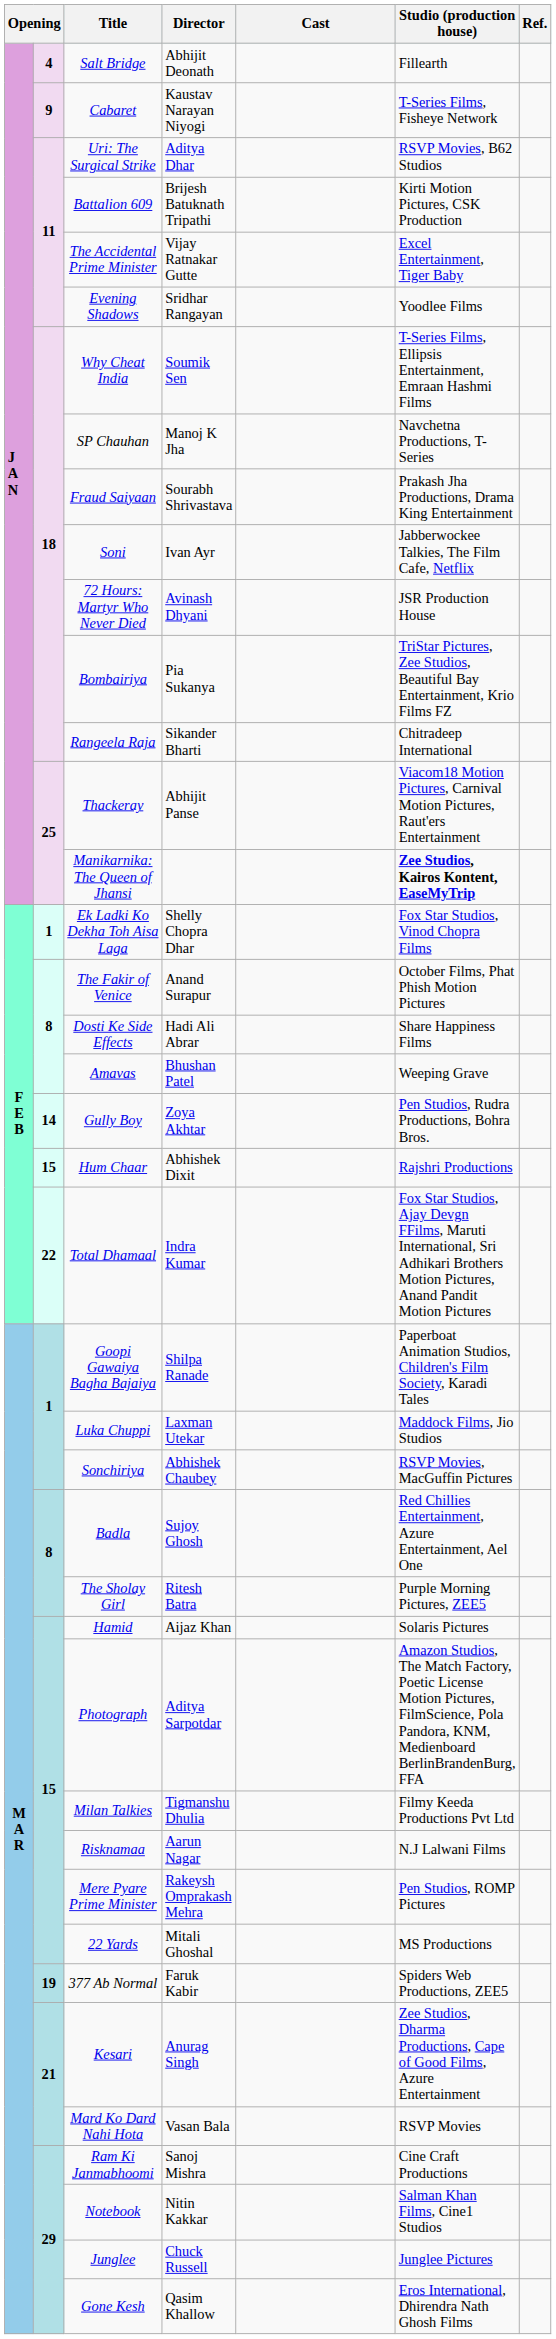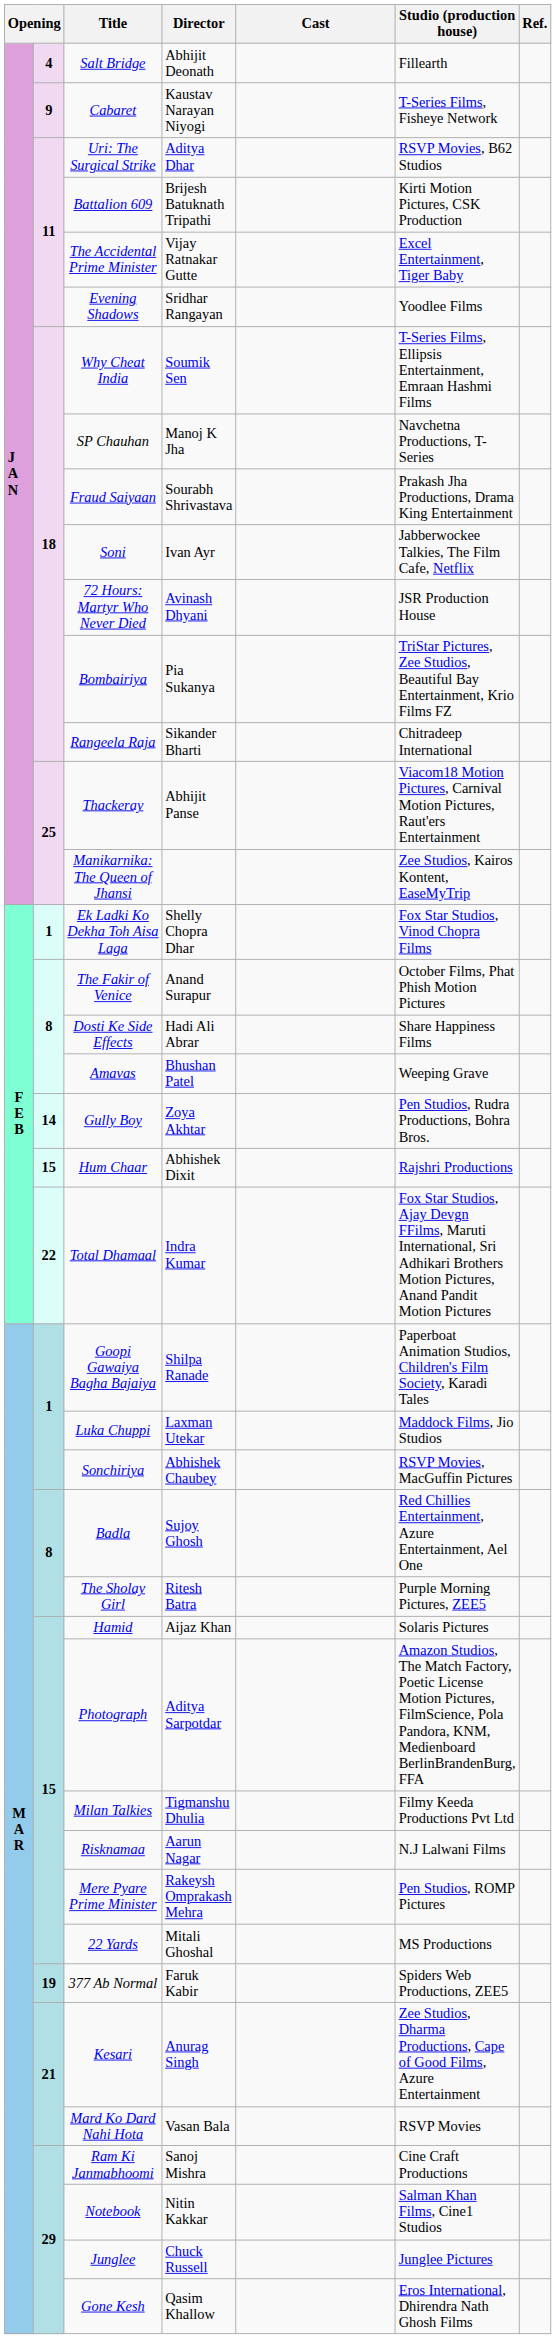Manikarnika: The Queen of Jhansi | Studio (production house): bold -> normal
